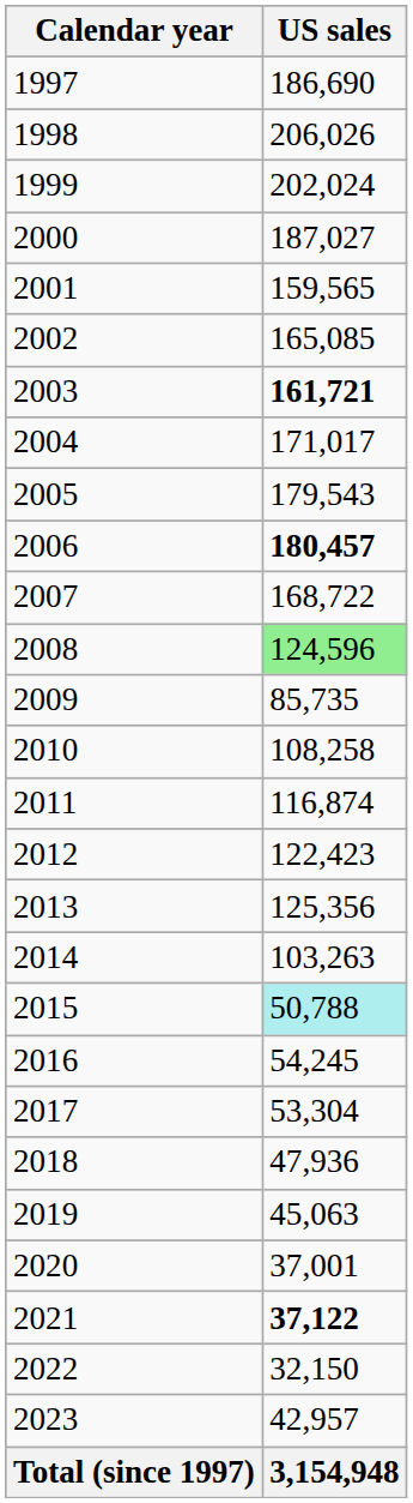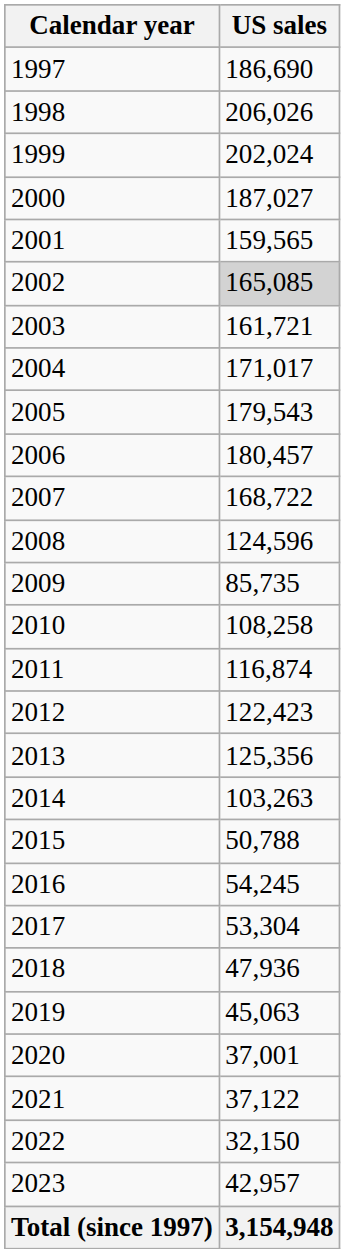2002 | US sales: no background -> lightgrey background
2003 | US sales: bold -> normal
2006 | US sales: bold -> normal
2008 | US sales: lightgreen background -> no background
2015 | US sales: paleturquoise background -> no background
2021 | US sales: bold -> normal
